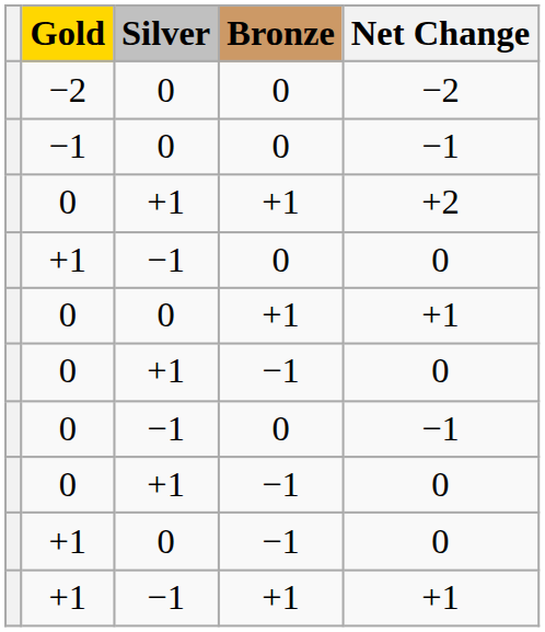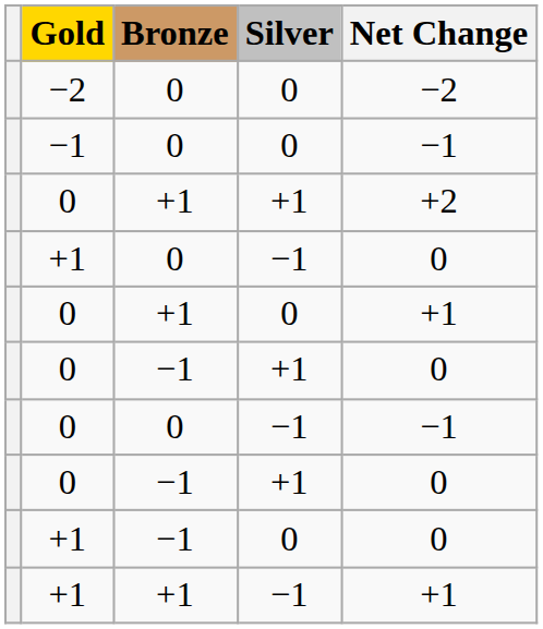columns swapped: Silver <-> Bronze
